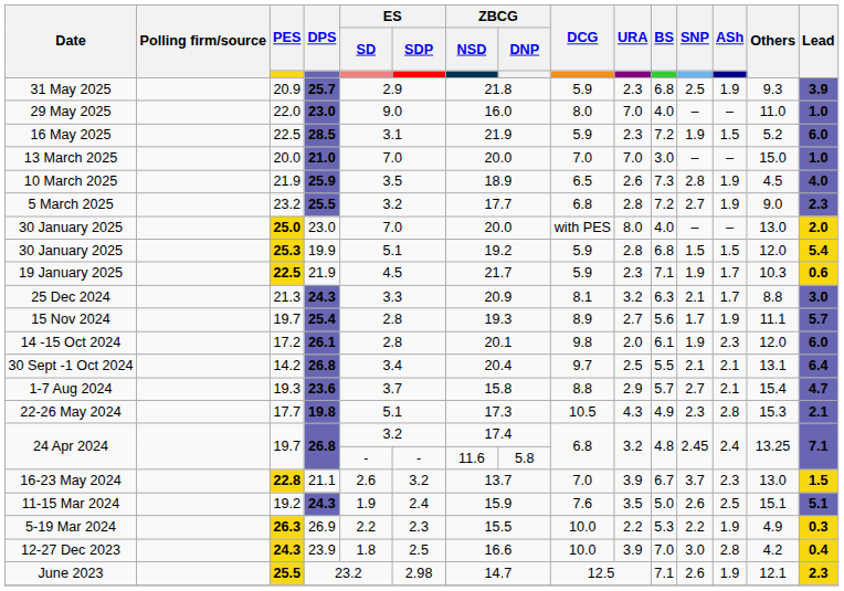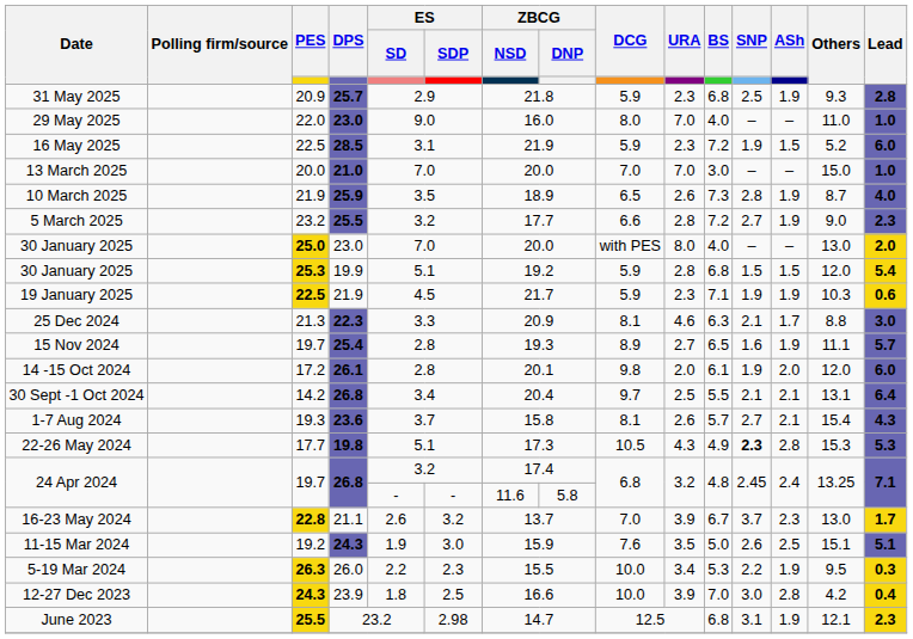31 May 2025 | Lead: 3.9 -> 2.8
10 March 2025 | Others: 4.5 -> 8.7
5 March 2025 | DCG: 6.8 -> 6.6
19 January 2025 | ASh: 1.7 -> 1.9
25 Dec 2024 | DPS: 24.3 -> 22.3
25 Dec 2024 | URA: 3.2 -> 4.6
15 Nov 2024 | BS: 5.6 -> 6.5
15 Nov 2024 | SNP: 1.7 -> 1.6
14 -15 Oct 2024 | ASh: 2.3 -> 2.0
1-7 Aug 2024 | DCG: 8.8 -> 8.1
1-7 Aug 2024 | URA: 2.9 -> 2.6
1-7 Aug 2024 | Lead: 4.7 -> 4.3
22-26 May 2024 | SNP: normal -> bold
22-26 May 2024 | Lead: 2.1 -> 5.3
16-23 May 2024 | Lead: 1.5 -> 1.7
11-15 Mar 2024 | ES / SDP: 2.4 -> 3.0
5-19 Mar 2024 | DPS: 26.9 -> 26.0
5-19 Mar 2024 | URA: 2.2 -> 3.4
5-19 Mar 2024 | Others: 4.9 -> 9.5
June 2023 | BS: 7.1 -> 6.8
June 2023 | SNP: 2.6 -> 3.1
